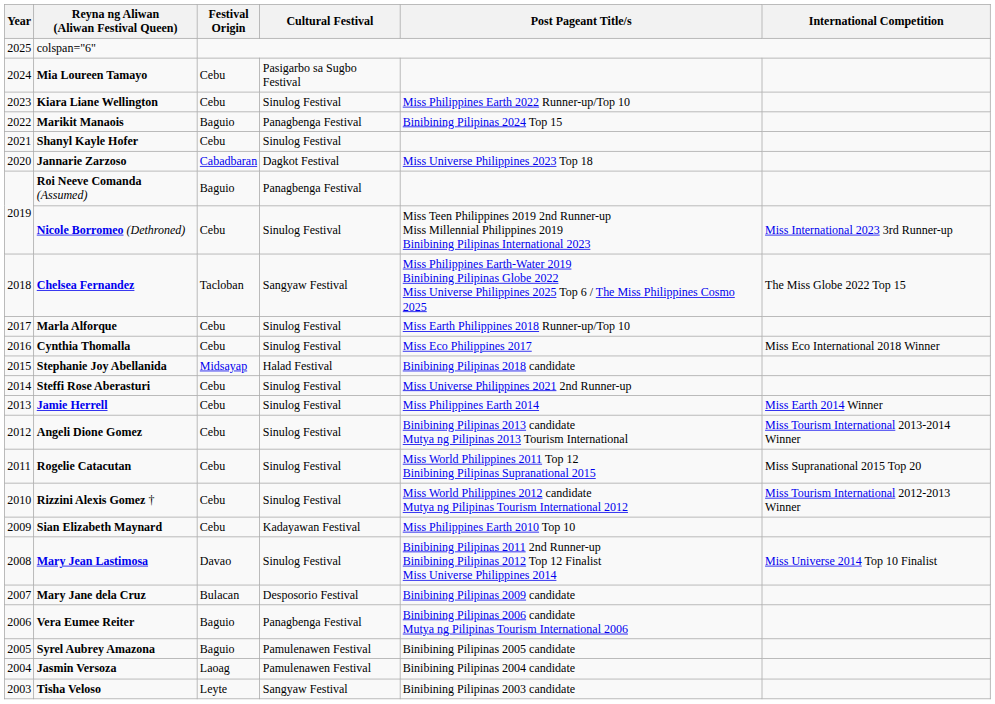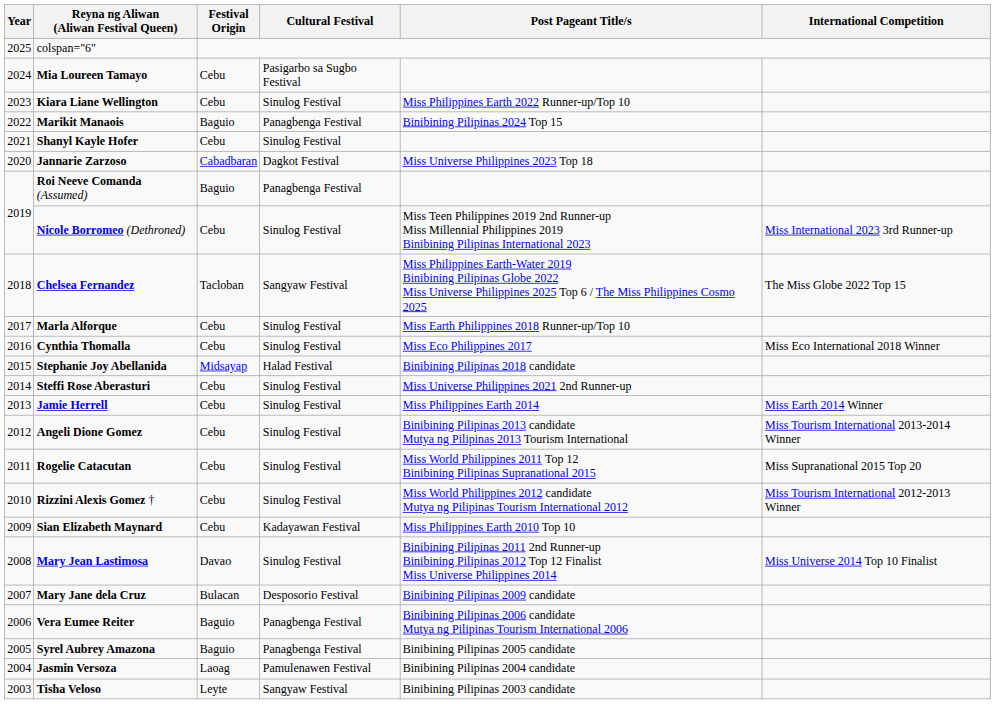Syrel Aubrey Amazona | Cultural Festival: Pamulenawen Festival -> Panagbenga Festival
